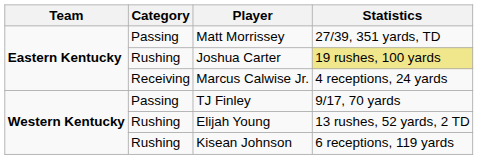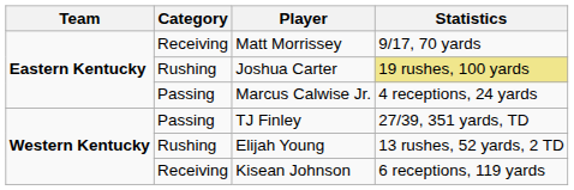Matt Morrissey | Category: Passing -> Receiving
Matt Morrissey | Statistics: 27/39, 351 yards, TD -> 9/17, 70 yards
Marcus Calwise Jr. | Category: Receiving -> Passing
TJ Finley | Statistics: 9/17, 70 yards -> 27/39, 351 yards, TD
Kisean Johnson | Category: Rushing -> Receiving
